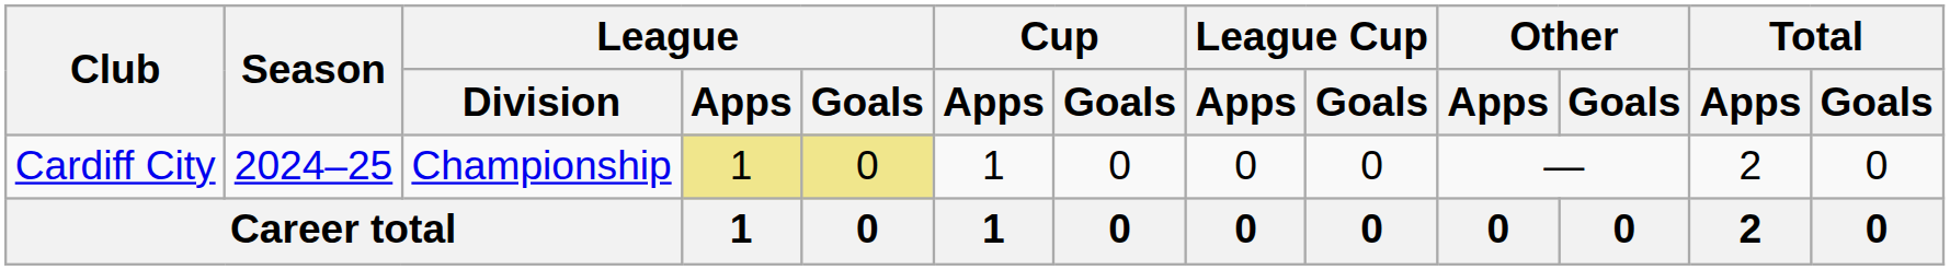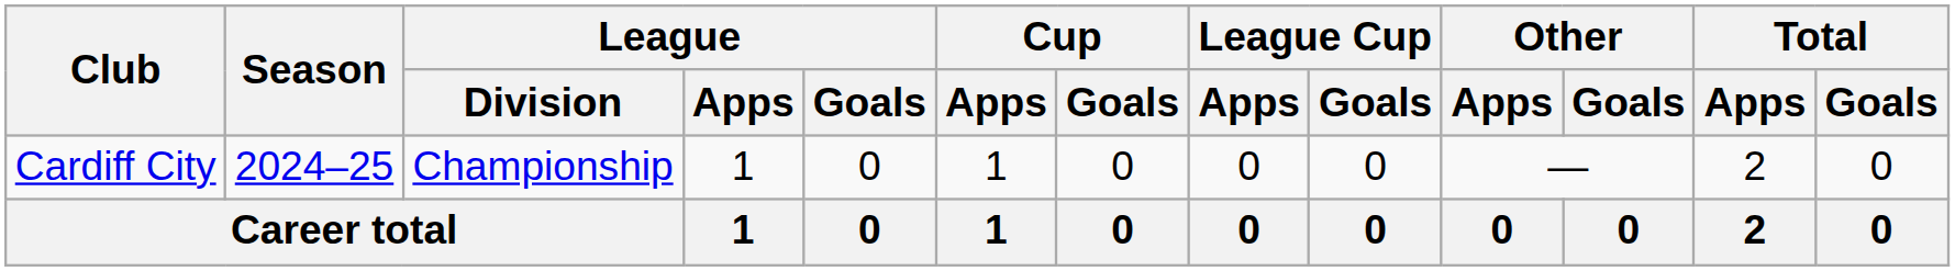Cardiff City | League / Apps: khaki background -> no background
Cardiff City | League / Goals: khaki background -> no background
